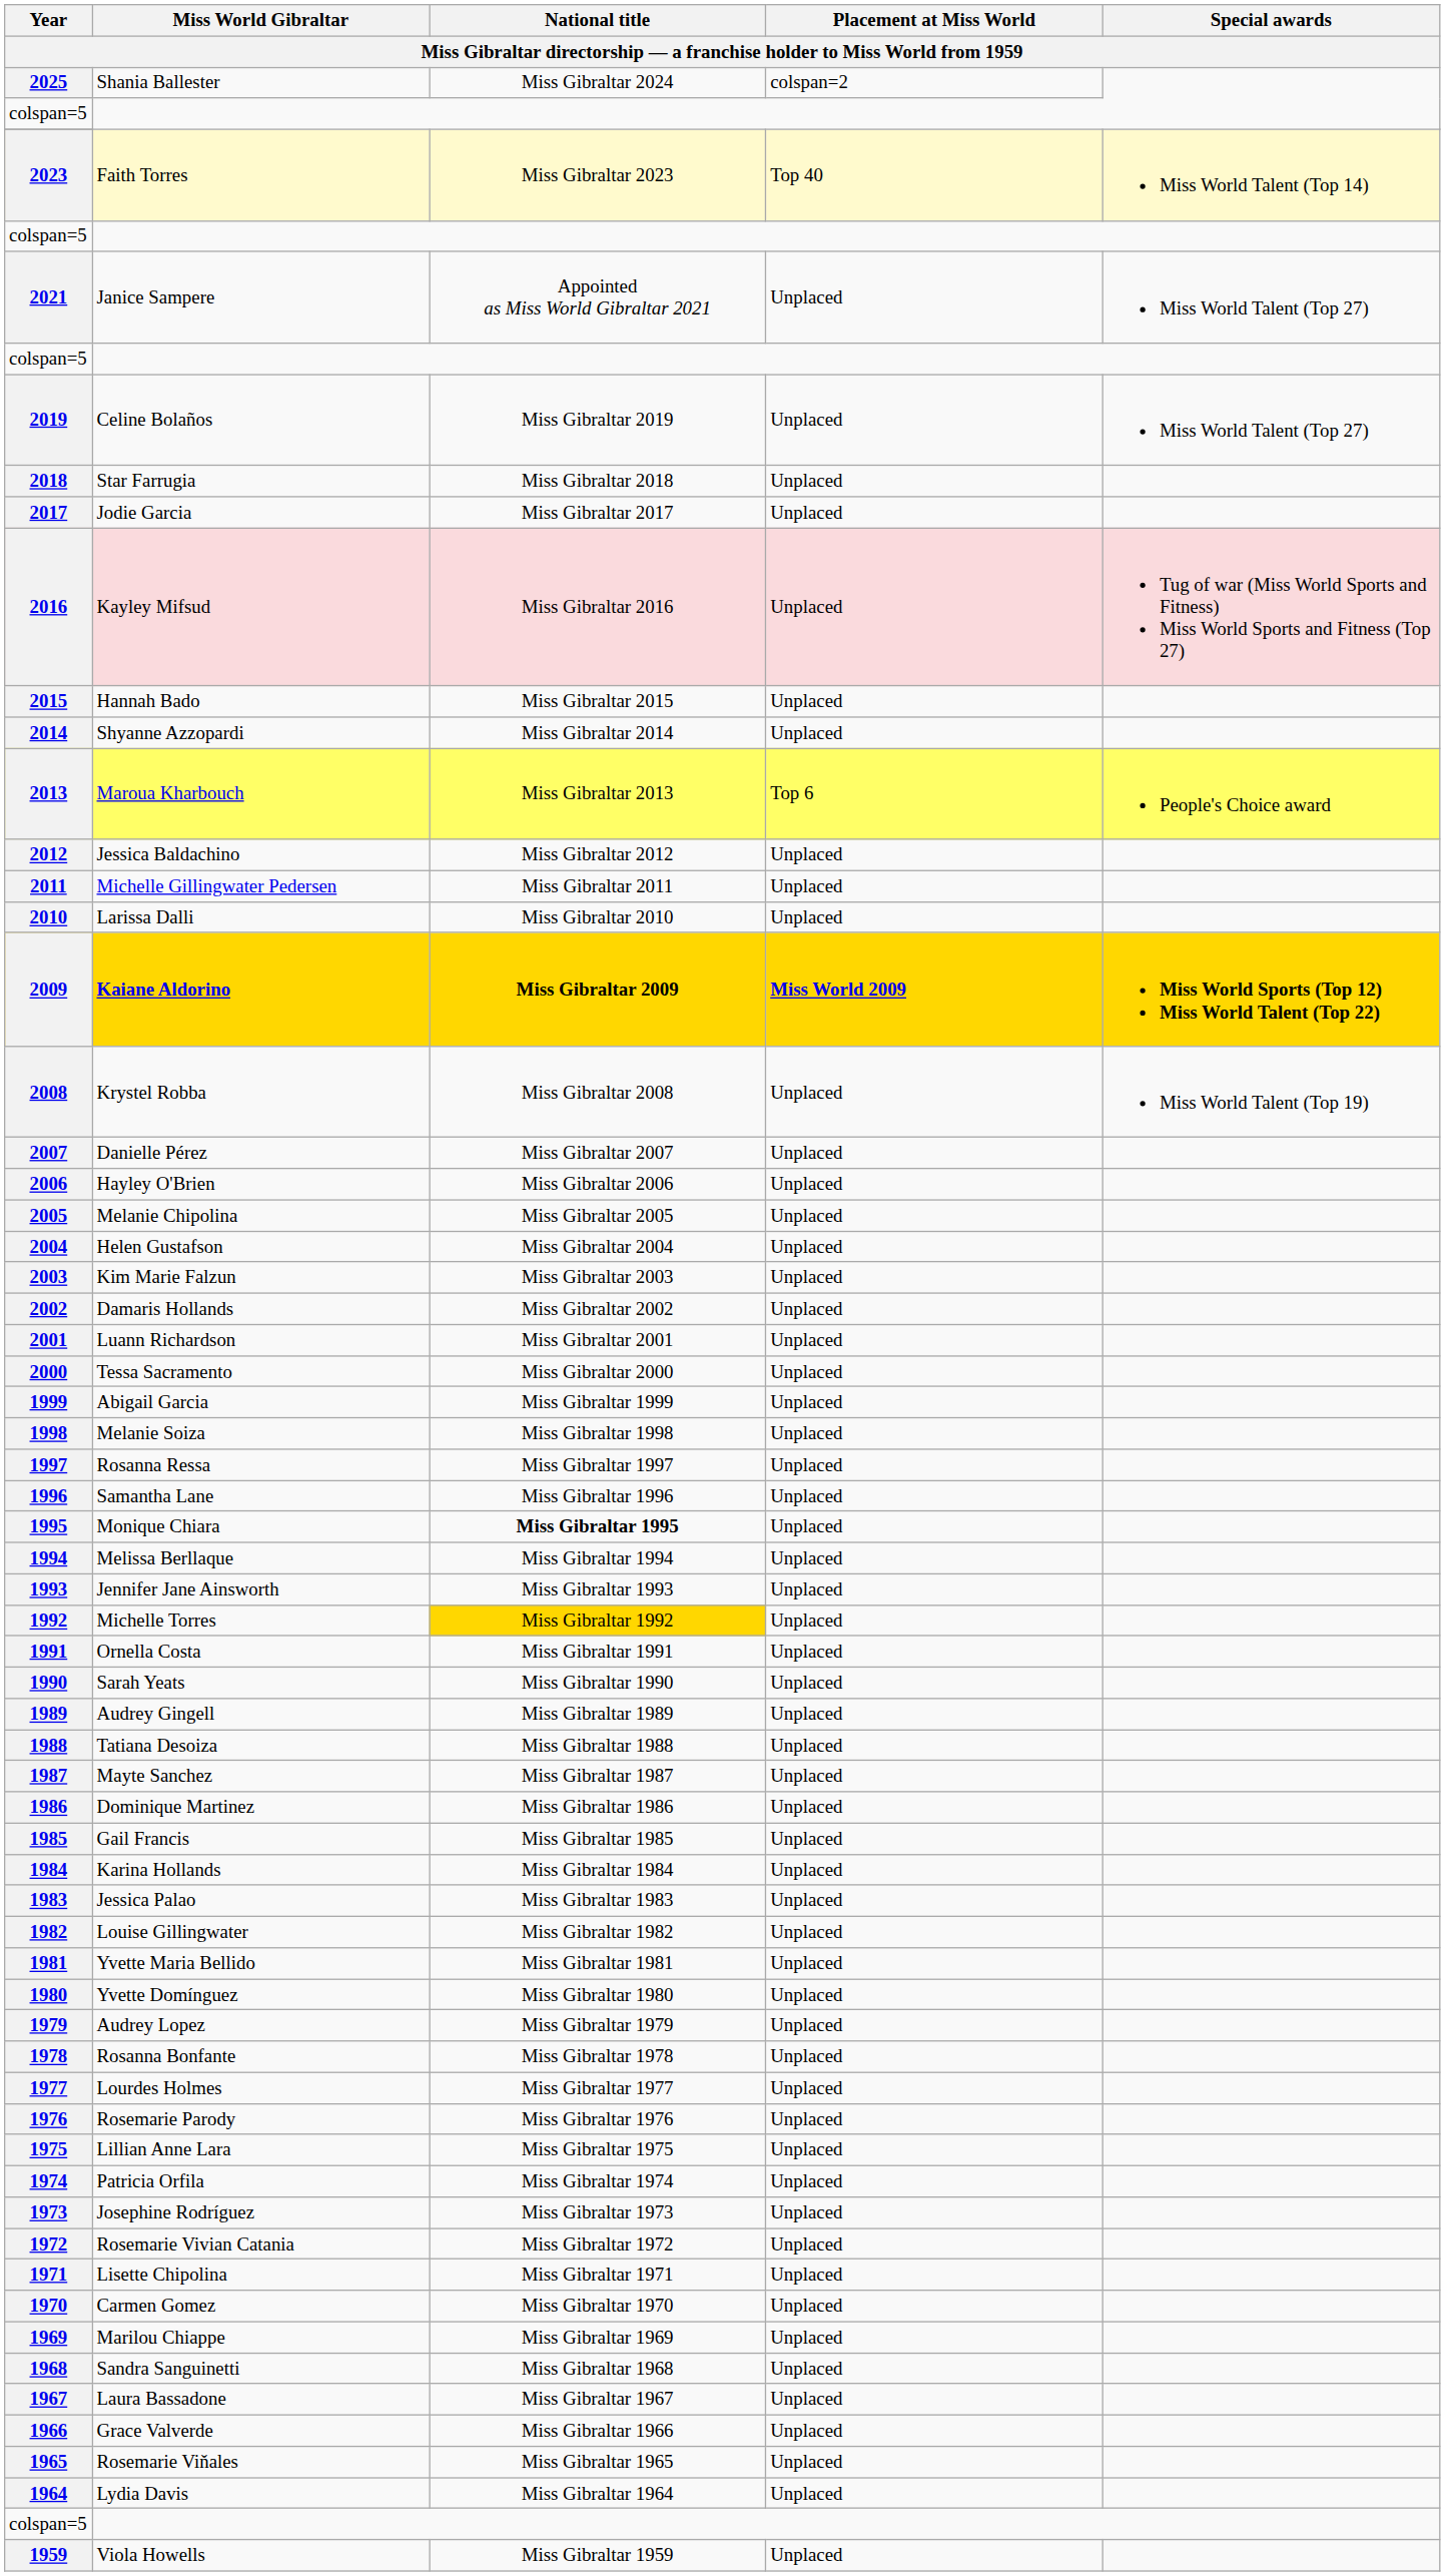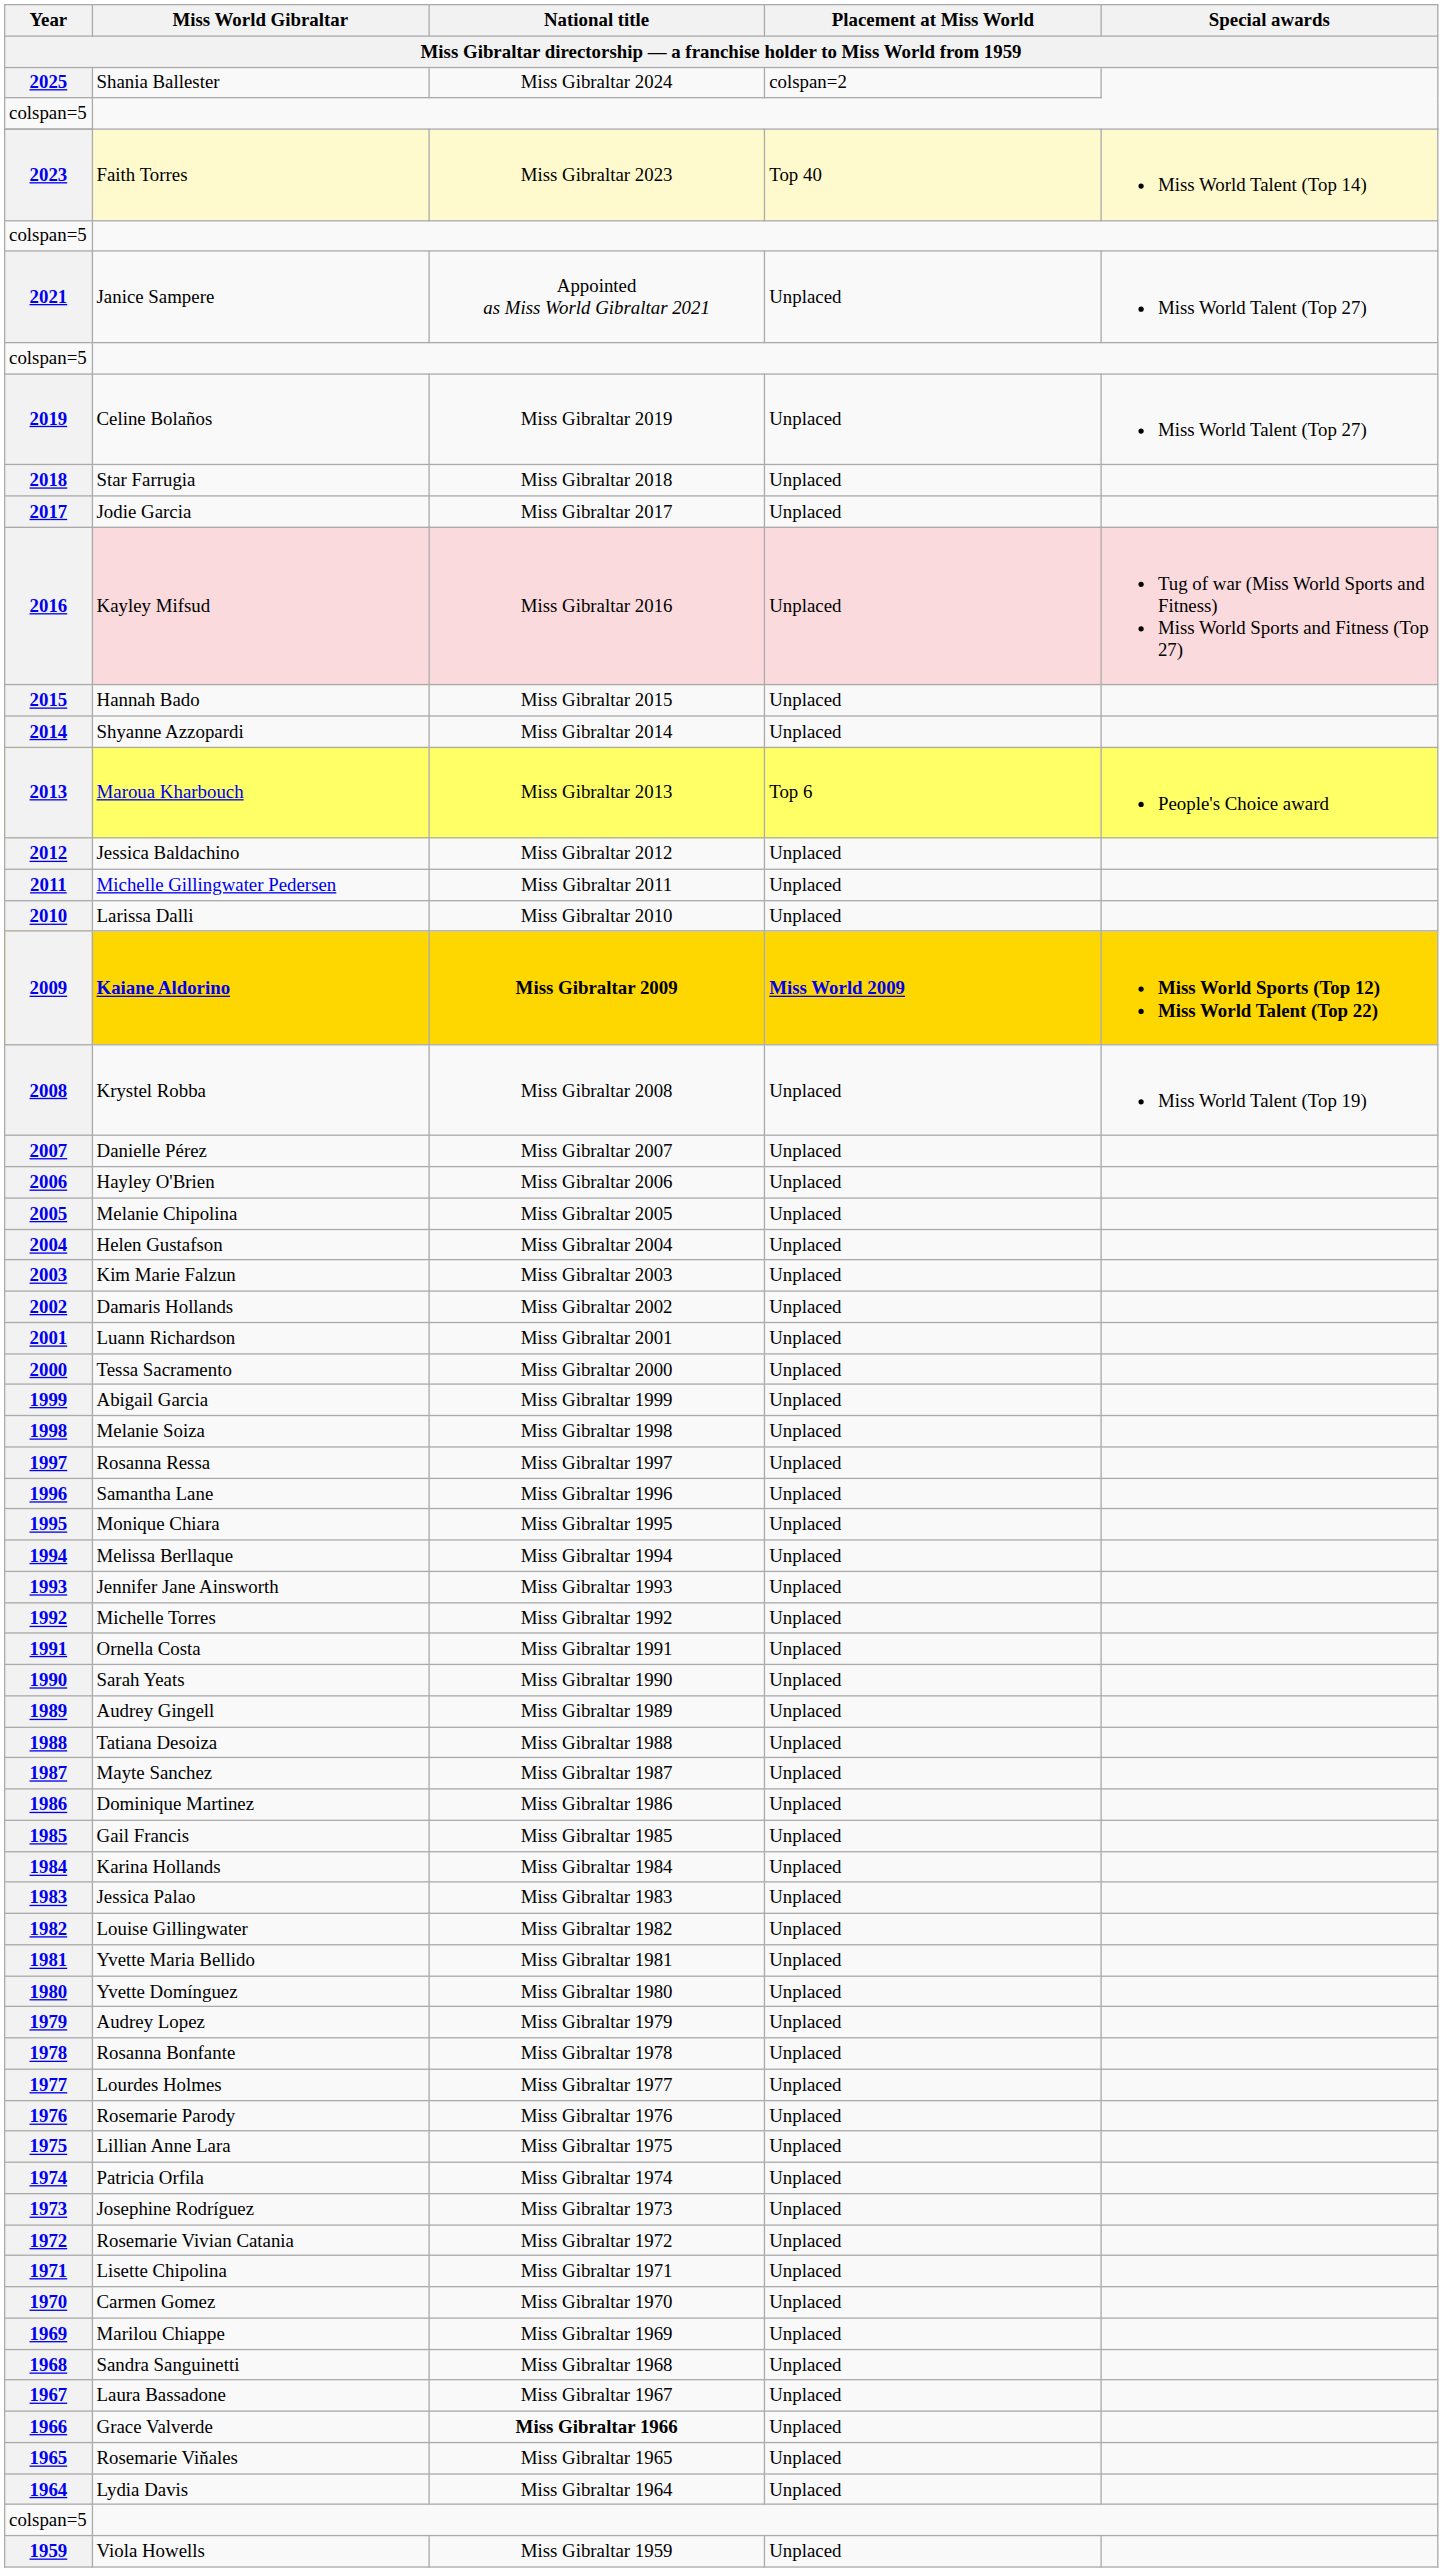1995 | National title: bold -> normal
1992 | National title: gold background -> no background
1966 | National title: normal -> bold
